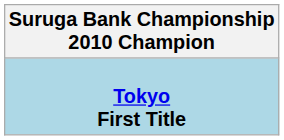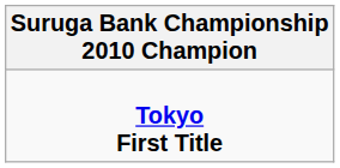row 2 | column 1: lightblue background -> no background
